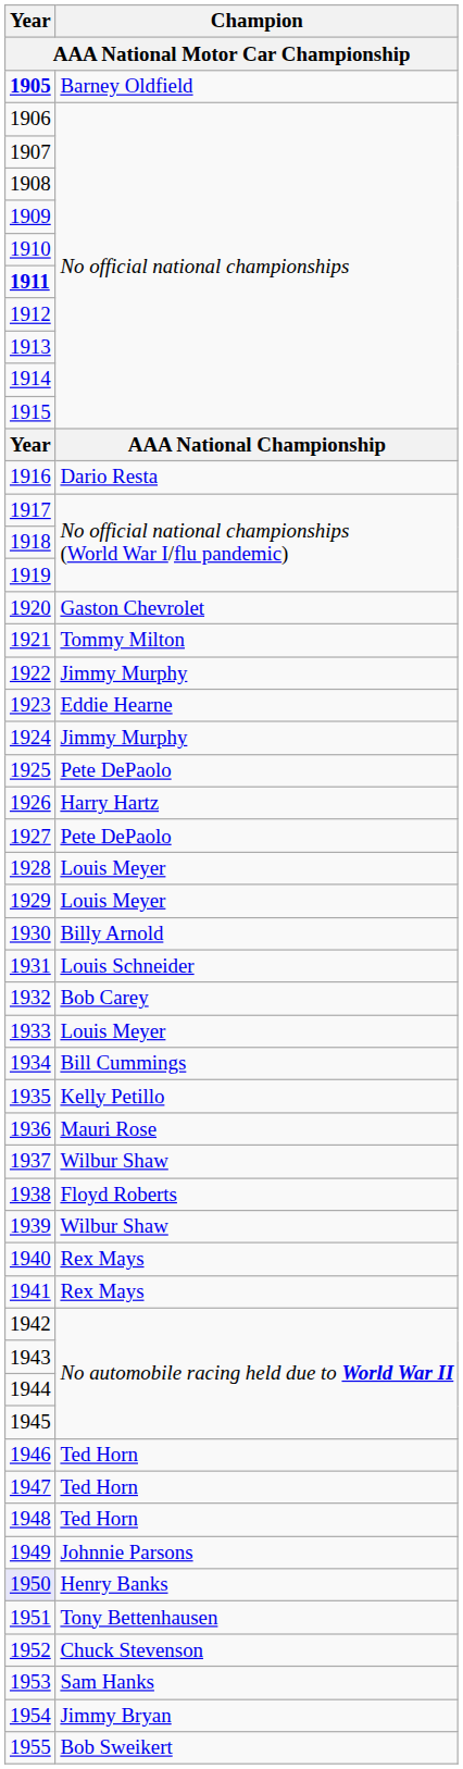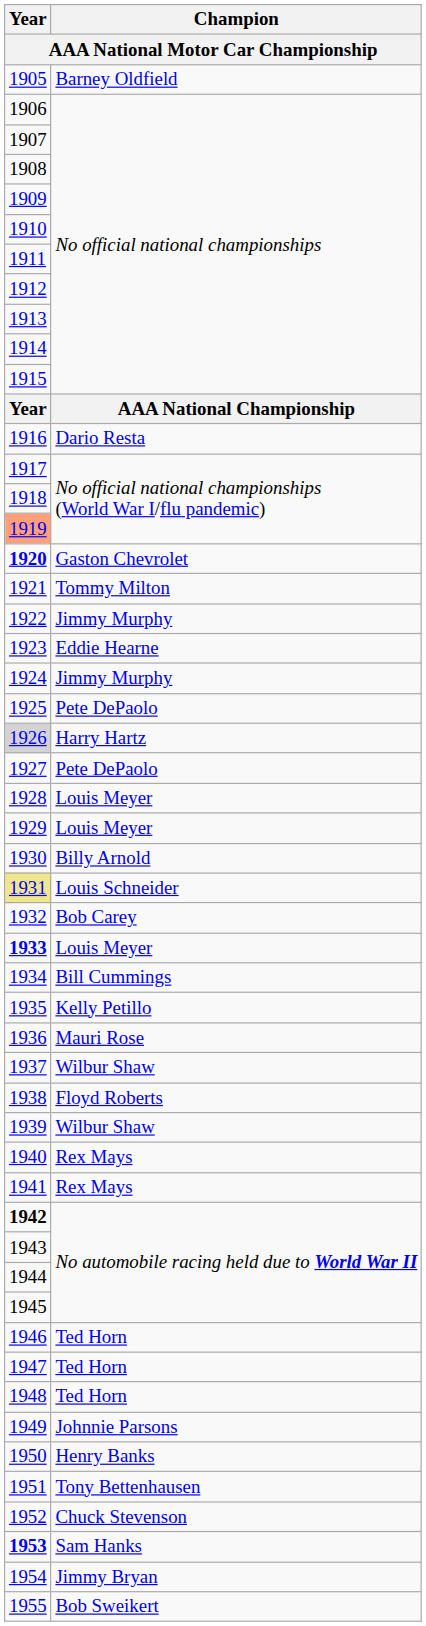1905 | Year: bold -> normal
1911 | Year: bold -> normal
1919 | Year: no background -> lightsalmon background
1920 | Year: normal -> bold
1926 | Year: no background -> lightgrey background
1931 | Year: no background -> khaki background
1933 | Year: normal -> bold
1942 | Year: normal -> bold
1950 | Year: lavender background -> no background
1953 | Year: normal -> bold
